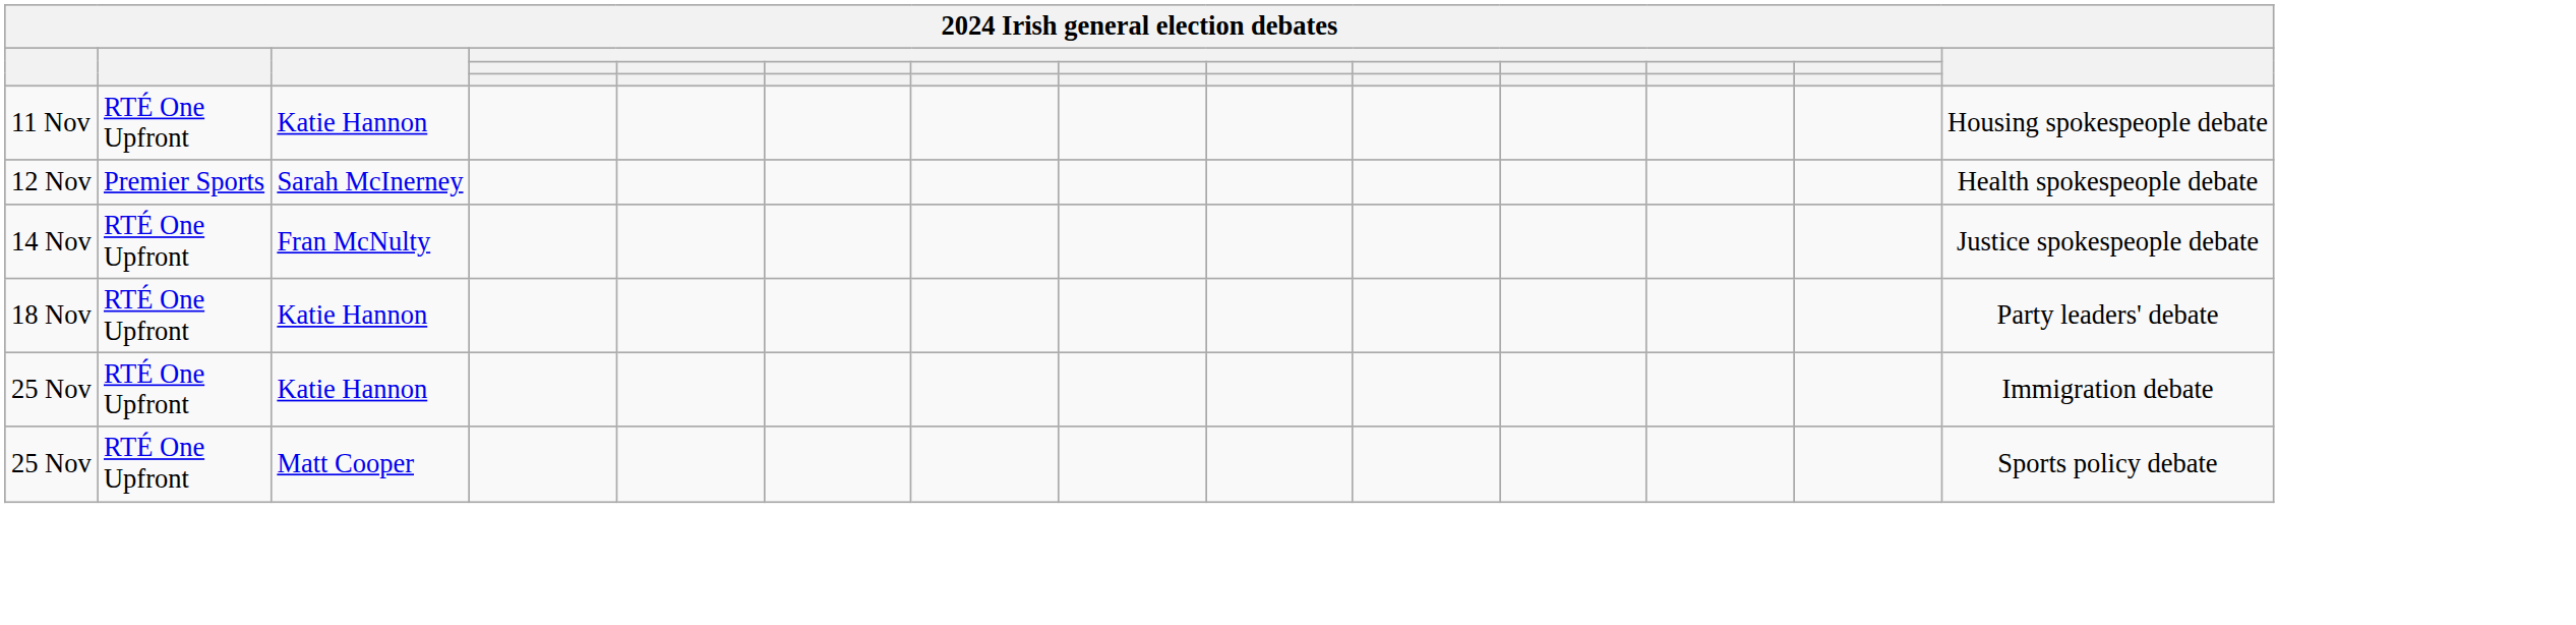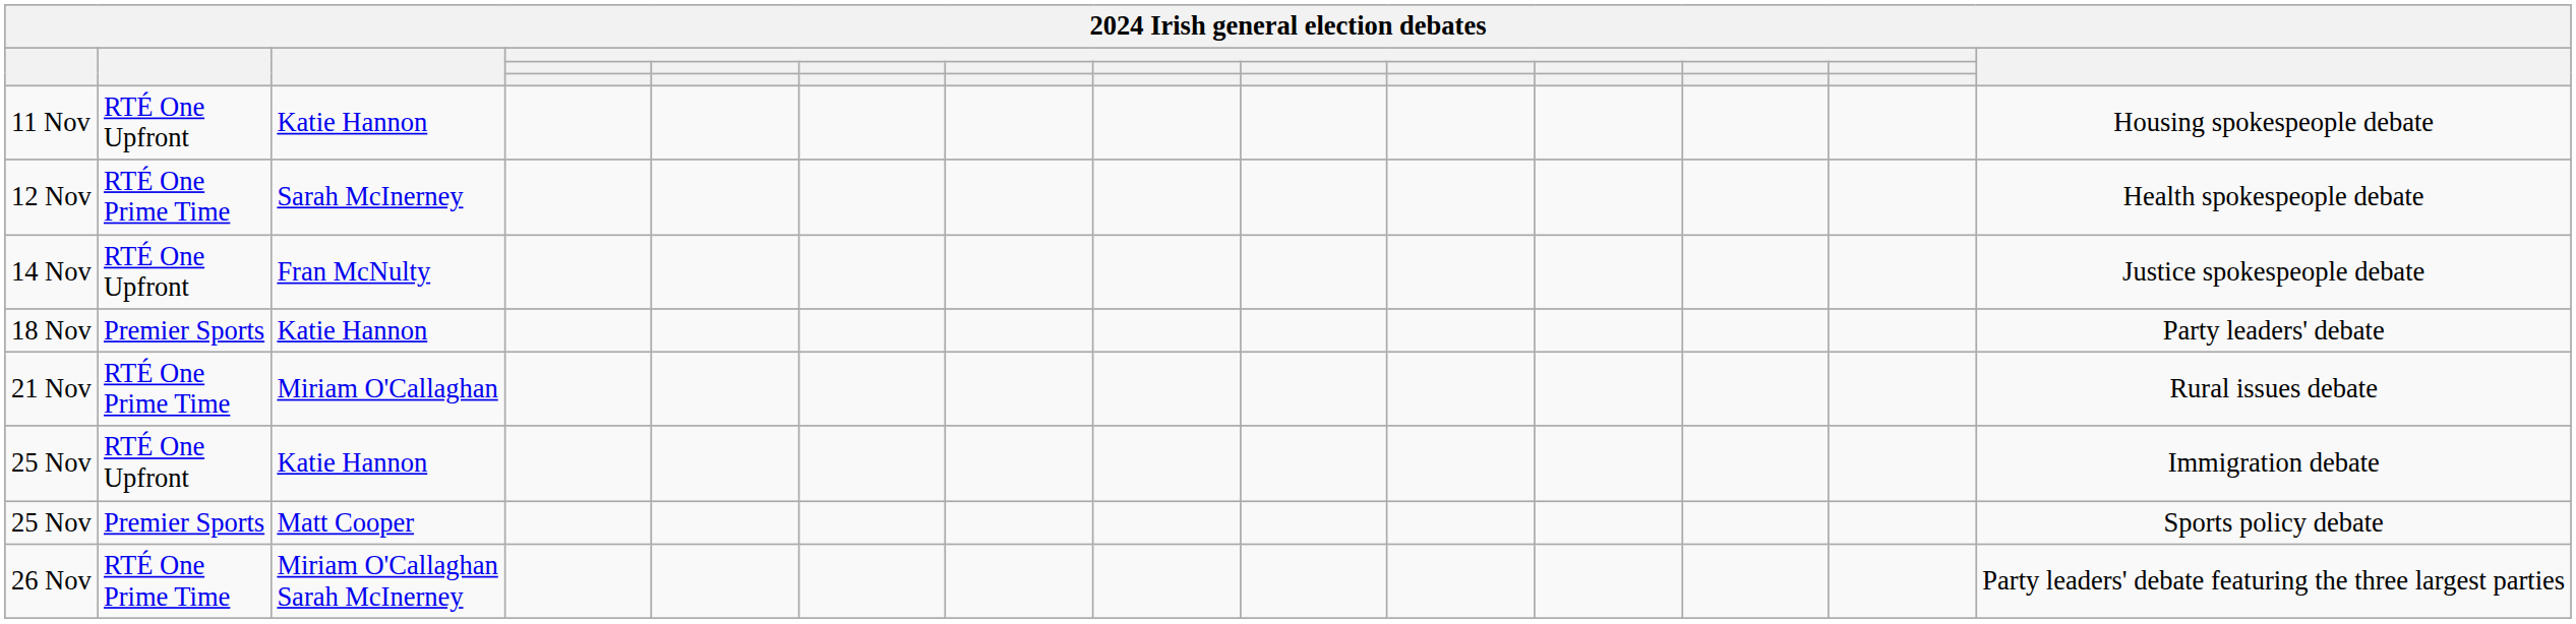12 Nov | column 2: Premier Sports -> RTÉ One Prime Time
18 Nov | column 2: RTÉ One Upfront -> Premier Sports
+ row: 21 Nov | RTÉ One Prime Time | Miriam O'Callaghan | Rural issues debate
25 Nov / Matt Cooper | column 2: RTÉ One Upfront -> Premier Sports
+ row: 26 Nov | RTÉ One Prime Time | Miriam O'Callaghan Sarah McInerney | Party leaders' debate featuring the three largest parties
